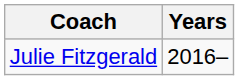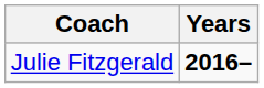Julie Fitzgerald | Years: normal -> bold
